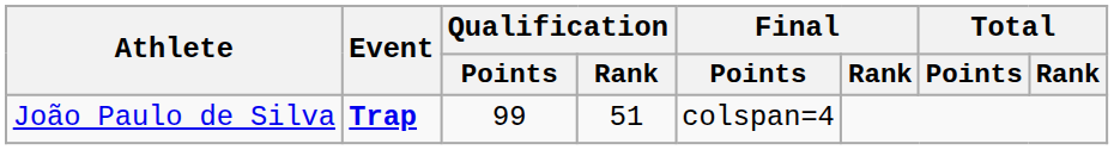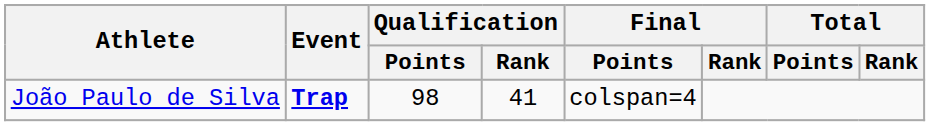João Paulo de Silva | Qualification / Points: 99 -> 98
João Paulo de Silva | Qualification / Rank: 51 -> 41
